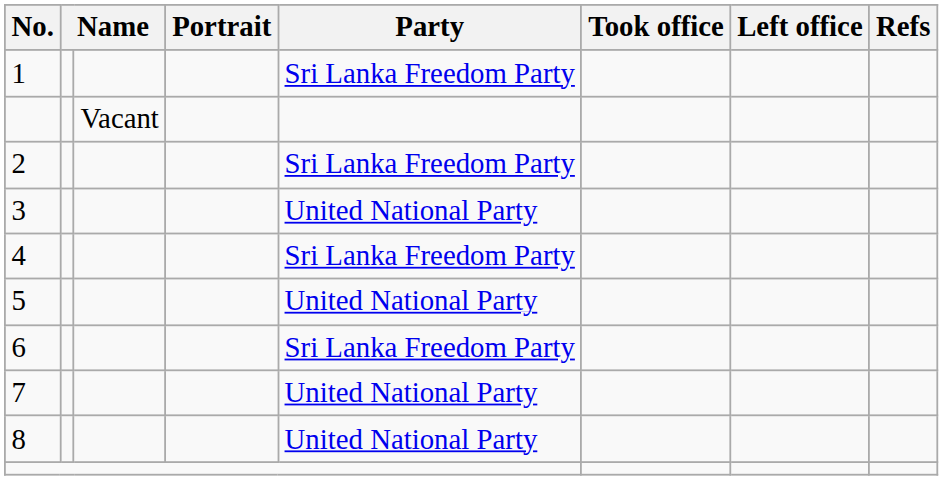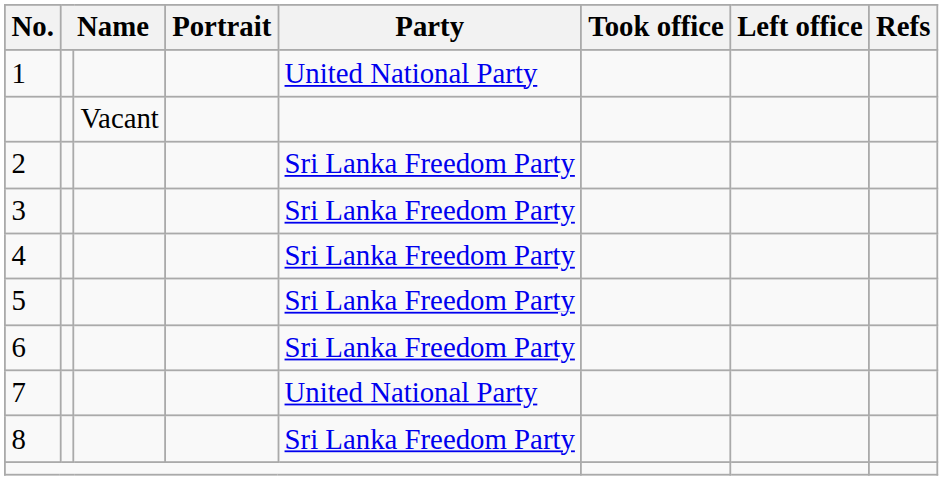1 | Party: Sri Lanka Freedom Party -> United National Party
3 | Party: United National Party -> Sri Lanka Freedom Party
5 | Party: United National Party -> Sri Lanka Freedom Party
8 | Party: United National Party -> Sri Lanka Freedom Party
